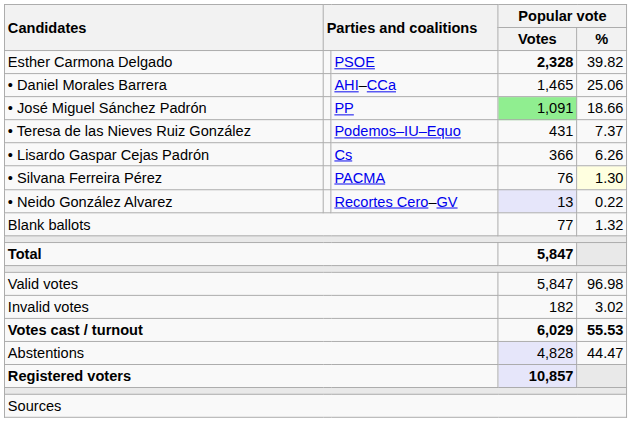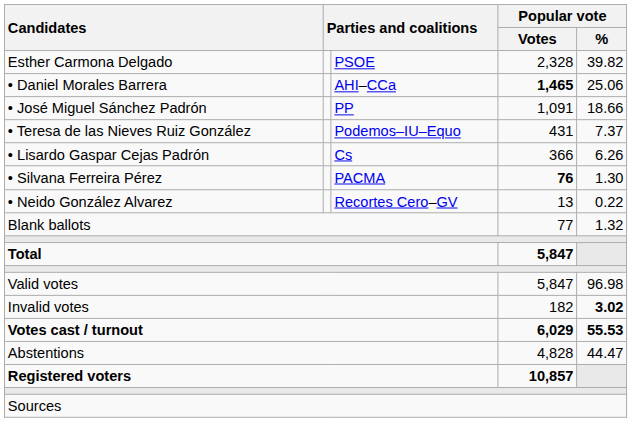Esther Carmona Delgado | Popular vote / Votes: bold -> normal
• Daniel Morales Barrera | Popular vote / Votes: normal -> bold
• José Miguel Sánchez Padrón | Popular vote / Votes: lightgreen background -> no background
• Silvana Ferreira Pérez | Popular vote / Votes: normal -> bold
• Silvana Ferreira Pérez | Popular vote / %: lightyellow background -> no background
• Neido González Alvarez | Popular vote / Votes: lavender background -> no background
Invalid votes | Popular vote / %: normal -> bold
Abstentions | Popular vote / Votes: lavender background -> no background
Registered voters | Popular vote / Votes: lavender background -> no background
